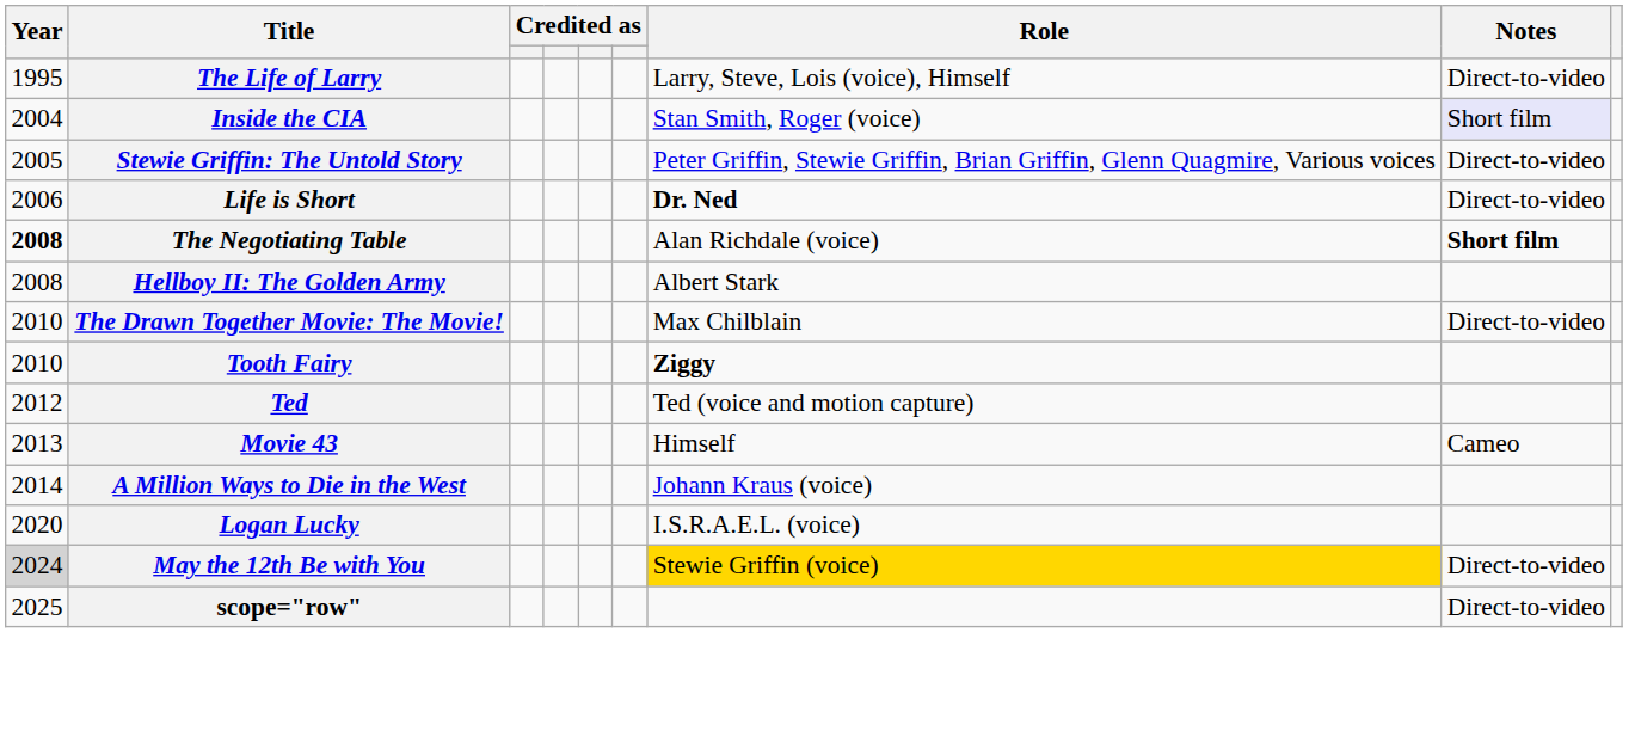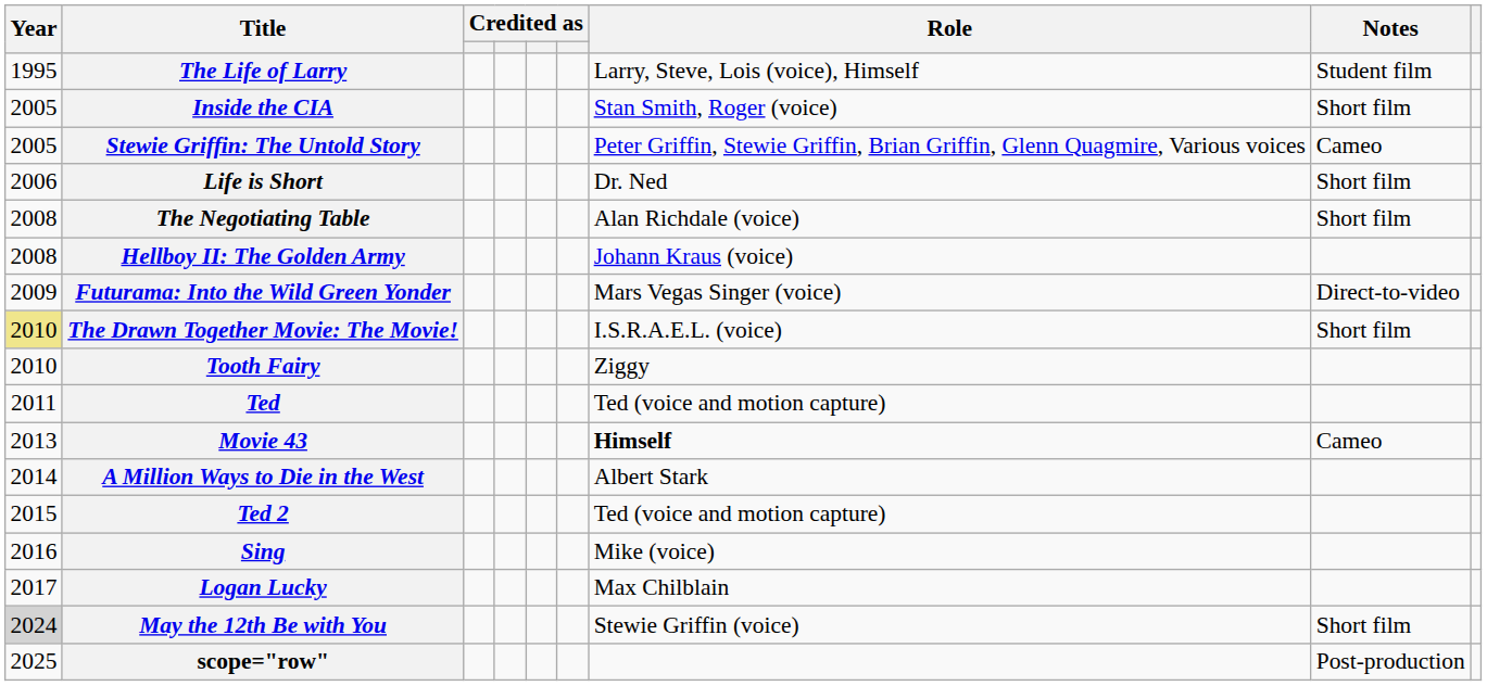The Life of Larry | Notes: Direct-to-video -> Student film
Inside the CIA | Year: 2004 -> 2005
Inside the CIA | Notes: lavender background -> no background
Stewie Griffin: The Untold Story | Notes: Direct-to-video -> Cameo
Life is Short | Role: bold -> normal
Life is Short | Notes: Direct-to-video -> Short film
The Negotiating Table | Year: bold -> normal
The Negotiating Table | Notes: bold -> normal
Hellboy II: The Golden Army | Role: Albert Stark -> Johann Kraus (voice)
+ row: 2009 | Futurama: Into the Wild Green Yonder | Mars Vegas Singer (voice) | Direct-to-video
The Drawn Together Movie: The Movie! | Year: no background -> khaki background
The Drawn Together Movie: The Movie! | Role: Max Chilblain -> I.S.R.A.E.L. (voice)
The Drawn Together Movie: The Movie! | Notes: Direct-to-video -> Short film
Tooth Fairy | Role: bold -> normal
Ted | Year: 2012 -> 2011
Movie 43 | Role: normal -> bold
A Million Ways to Die in the West | Role: Johann Kraus (voice) -> Albert Stark
+ row: 2015 | Ted 2 | Ted (voice and motion capture)
+ row: 2016 | Sing | Mike (voice)
Logan Lucky | Year: 2020 -> 2017
Logan Lucky | Role: I.S.R.A.E.L. (voice) -> Max Chilblain
May the 12th Be with You | Role: gold background -> no background
May the 12th Be with You | Notes: Direct-to-video -> Short film
scope="row" | Notes: Direct-to-video -> Post-production
